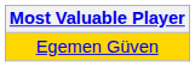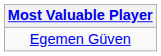row 2 | column 1: gold background -> no background
